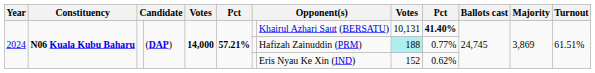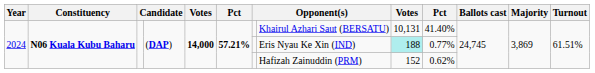row 2 | column 10: bold -> normal
row 3 | column 8: Hafizah Zainuddin (PRM) -> Eris Nyau Ke Xin (IND)
row 4 | column 8: Eris Nyau Ke Xin (IND) -> Hafizah Zainuddin (PRM)
